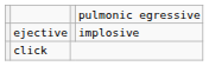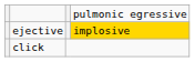ejective | column 4: no background -> gold background
